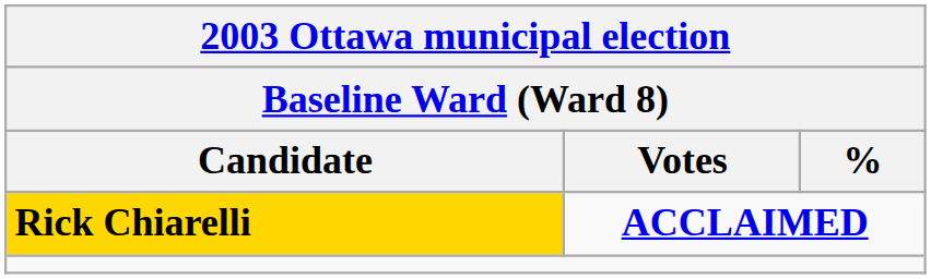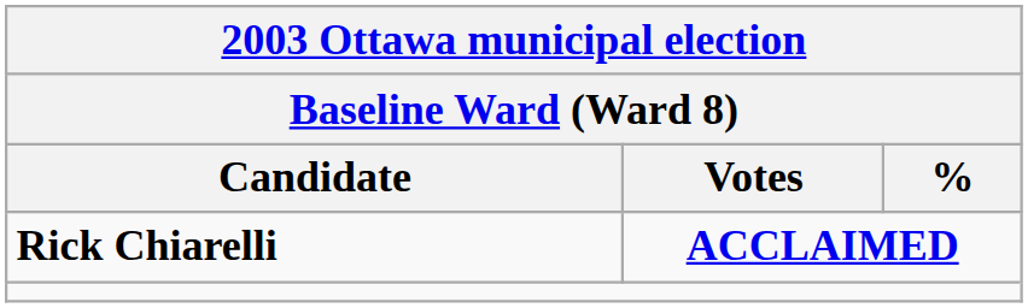Rick Chiarelli | Candidate: gold background -> no background
